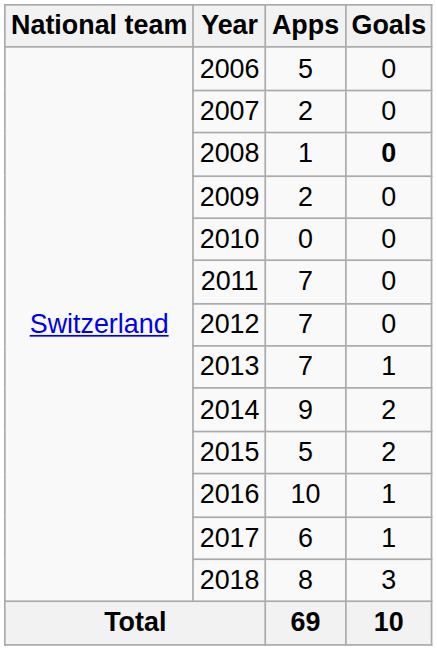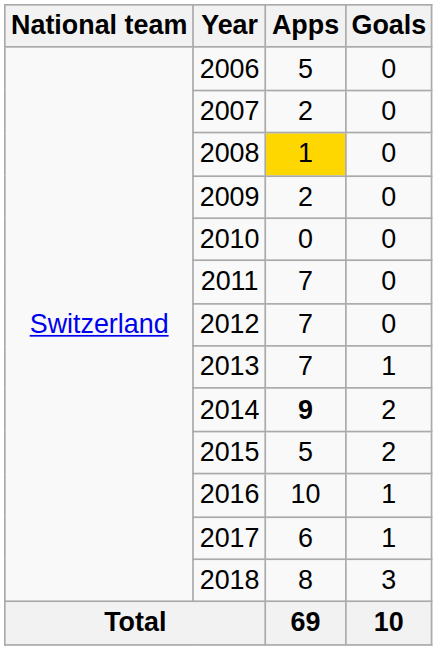2008 | Apps: no background -> gold background
2008 | Goals: bold -> normal
2014 | Apps: normal -> bold
